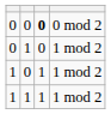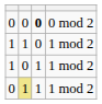row 3 | column 1: 0 -> 1
row 5 | column 1: 1 -> 0
row 5 | column 2: no background -> khaki background
